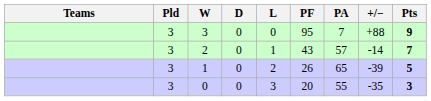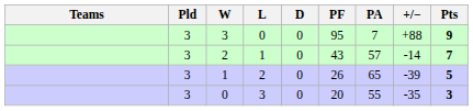columns swapped: D <-> L
